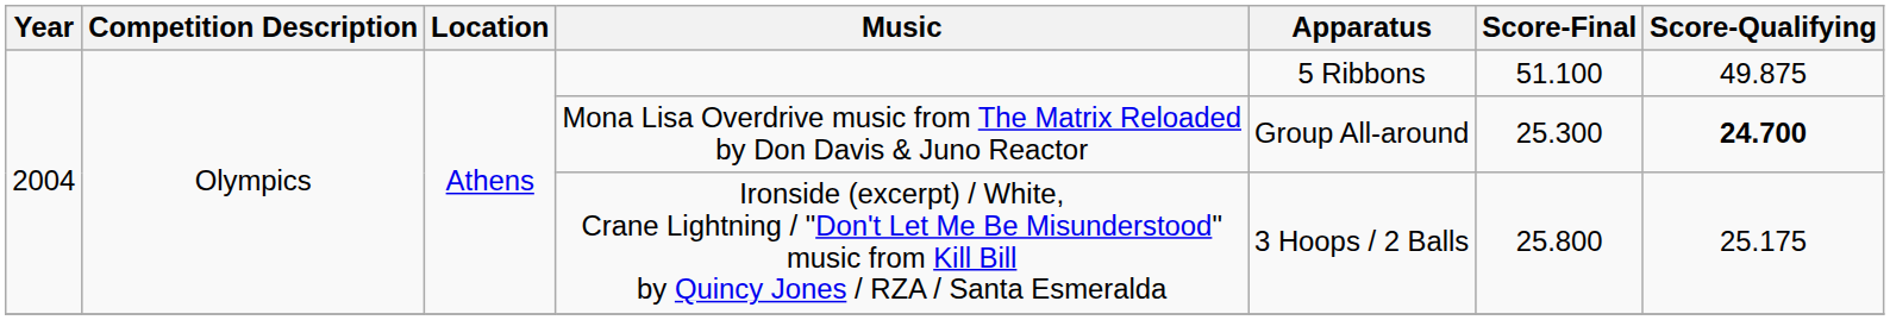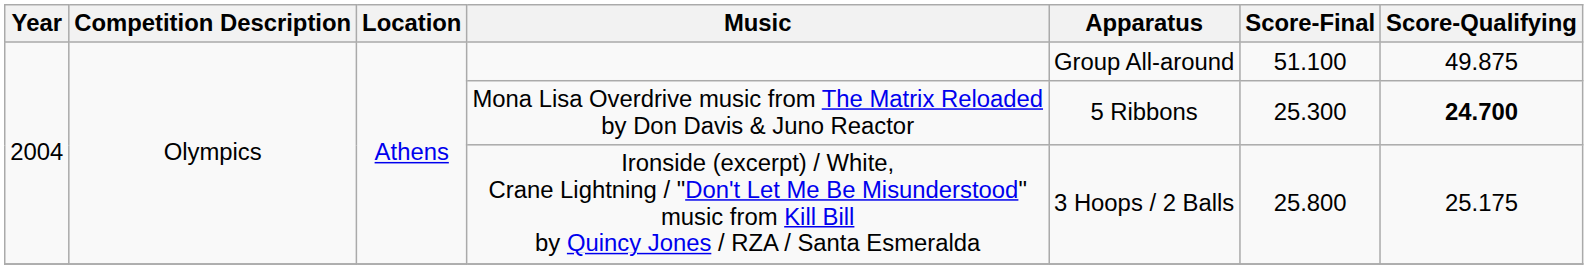row 2 | Apparatus: 5 Ribbons -> Group All-around
row 3 | Apparatus: Group All-around -> 5 Ribbons
